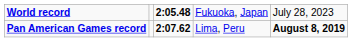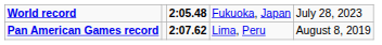Pan American Games record | column 5: bold -> normal
